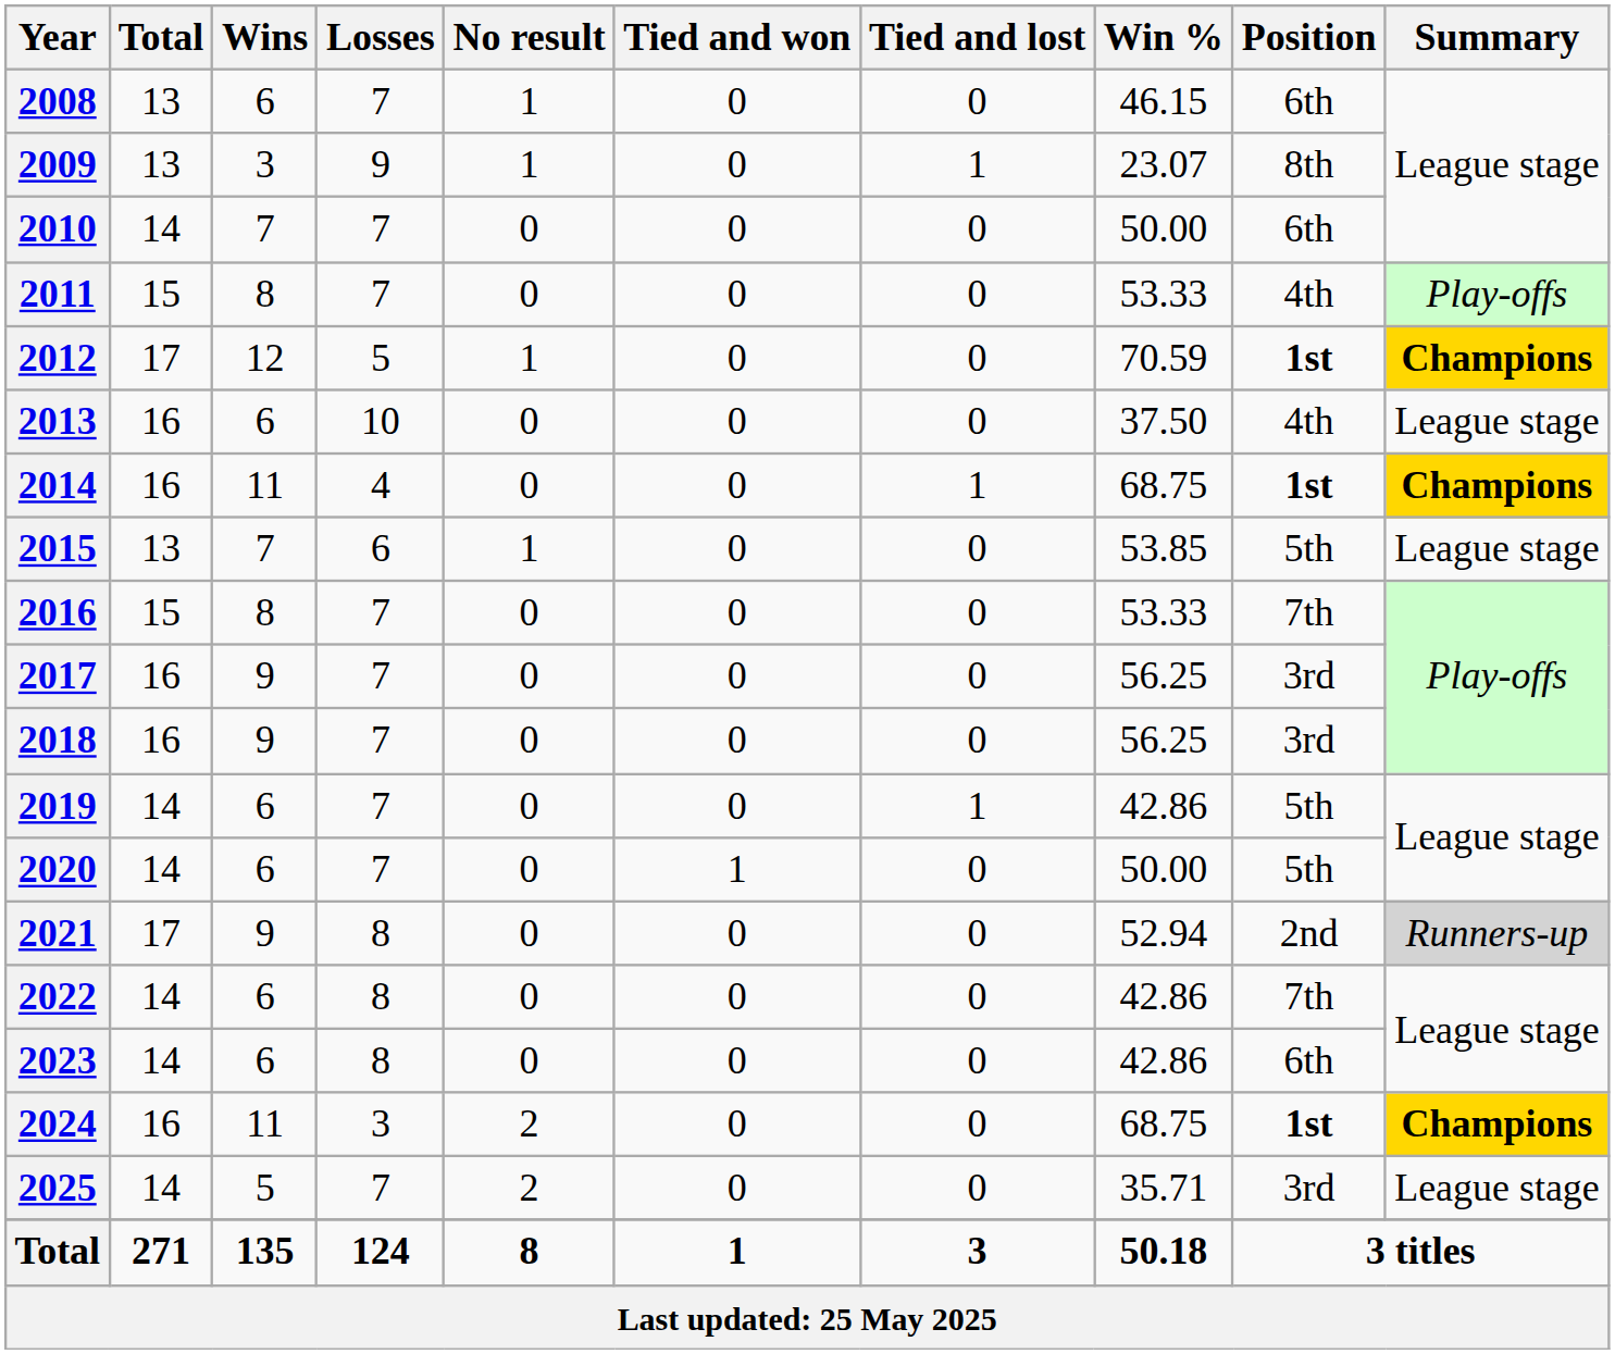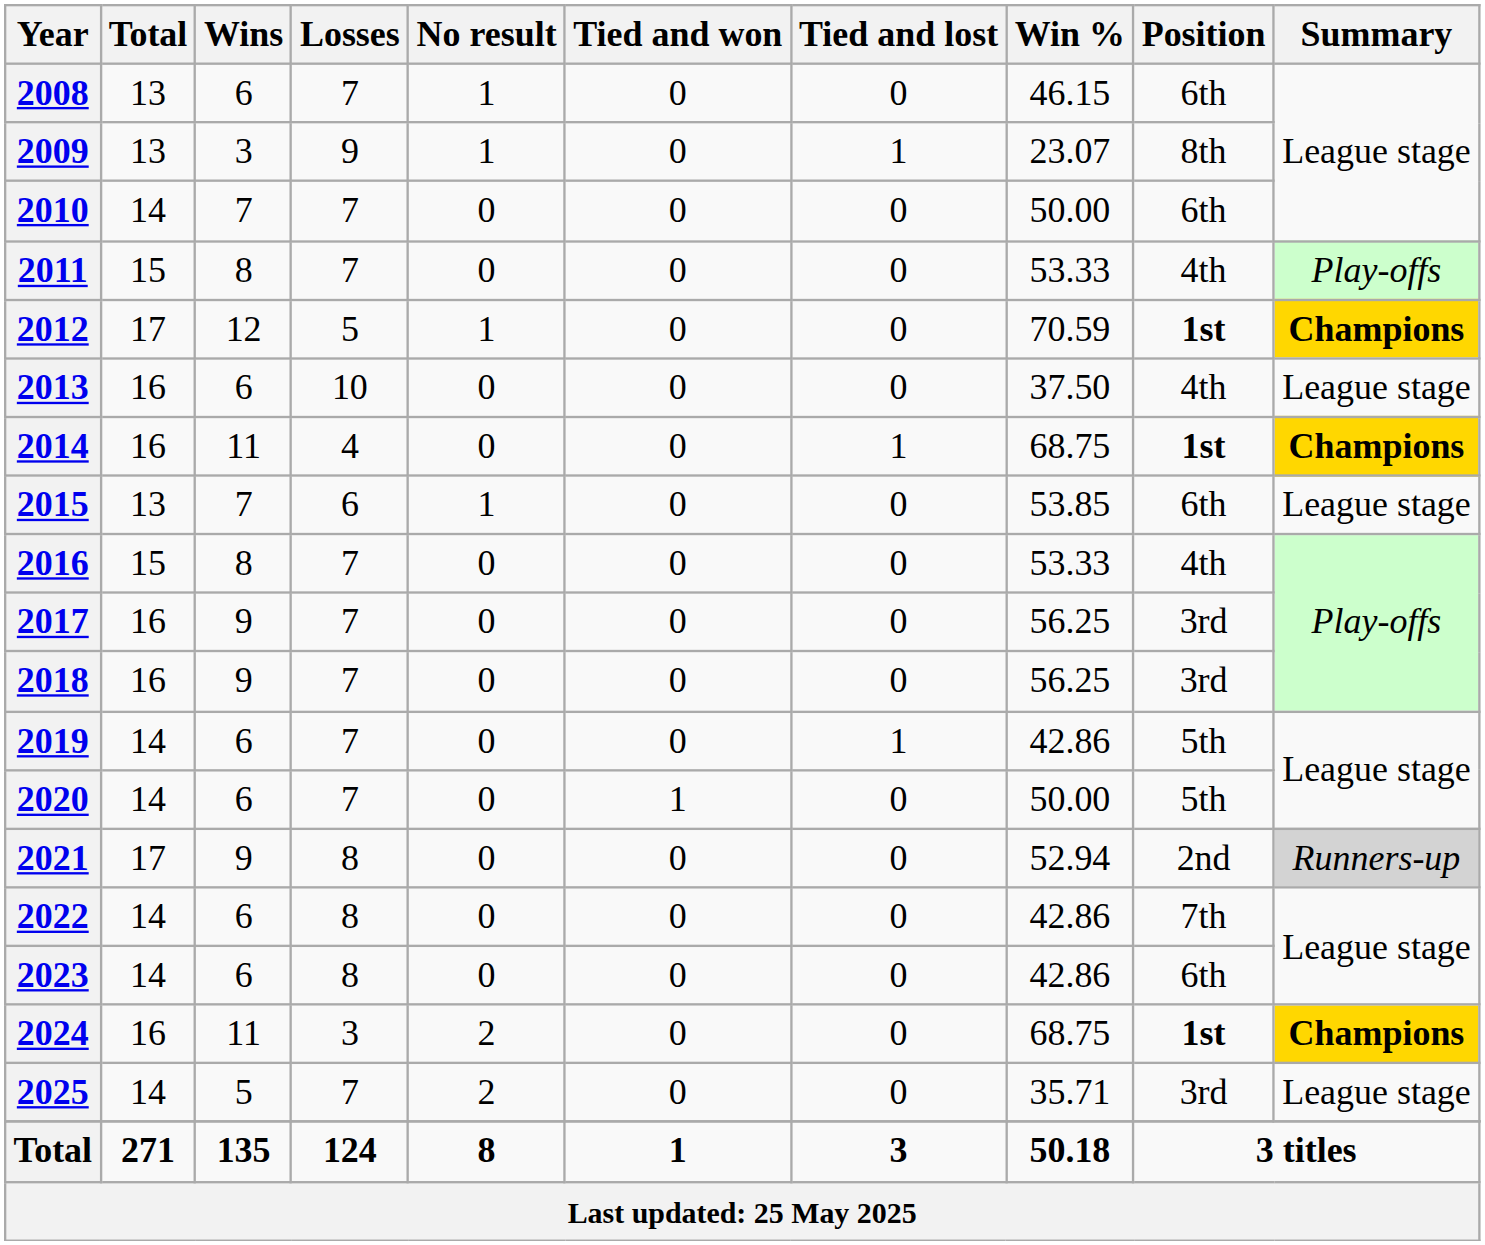2015 | Position: 5th -> 6th
2016 | Position: 7th -> 4th
